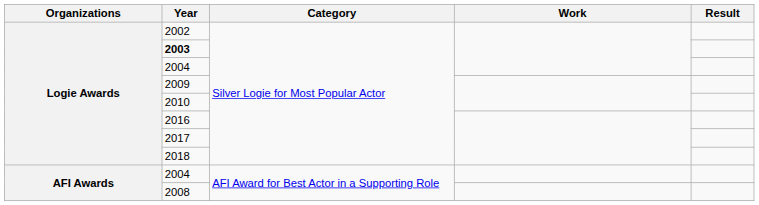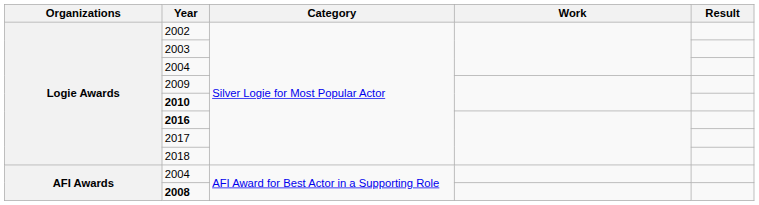2003 | Year: bold -> normal
2010 | Year: normal -> bold
2016 | Year: normal -> bold
2008 | Year: normal -> bold
